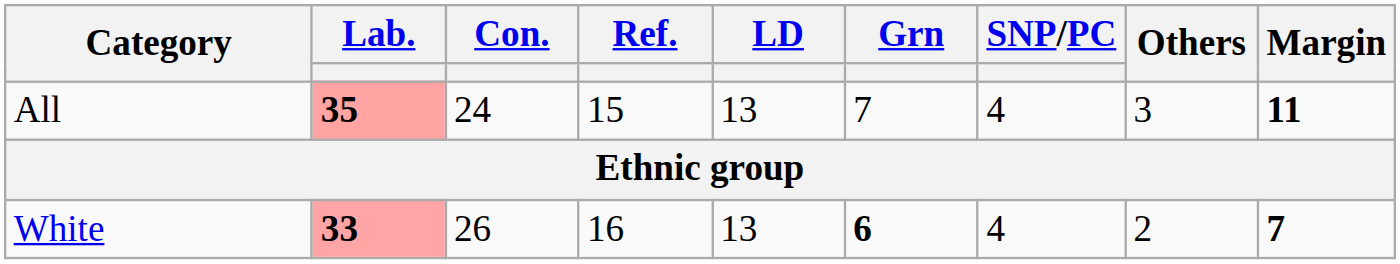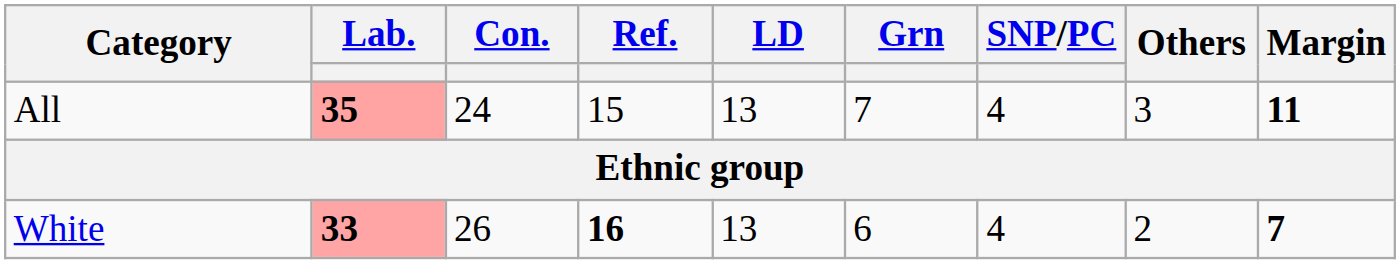White | Ref.: normal -> bold
White | Grn: bold -> normal
